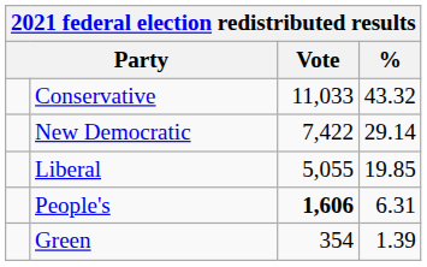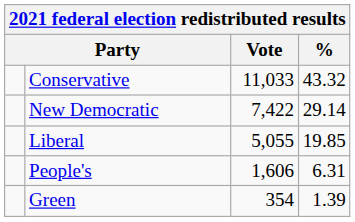People's | Vote: bold -> normal
